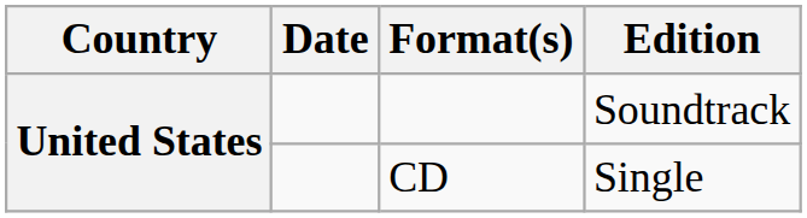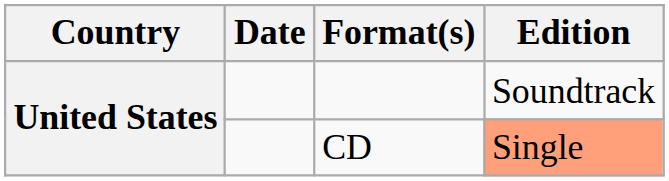CD | Edition: no background -> lightsalmon background
